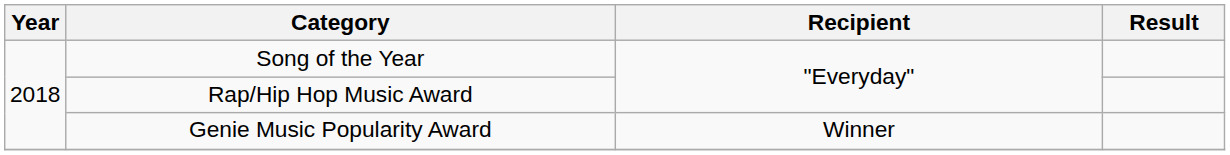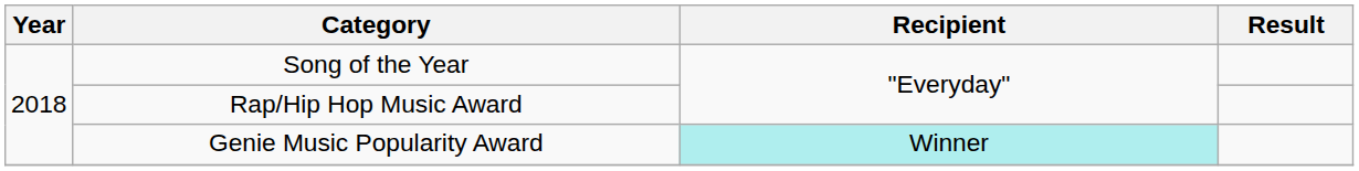Genie Music Popularity Award | Recipient: no background -> paleturquoise background
